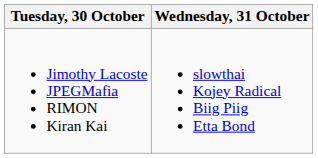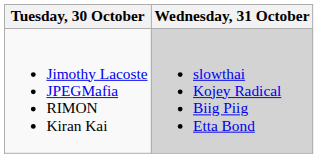Jimothy Lacoste JPEGMafia RIMON Kiran Kai | Wednesday, 31 October: no background -> lightgrey background
